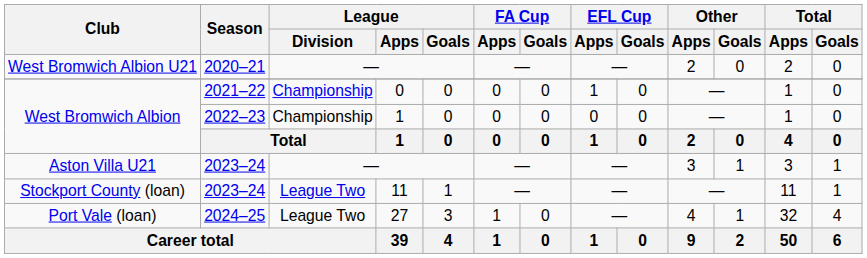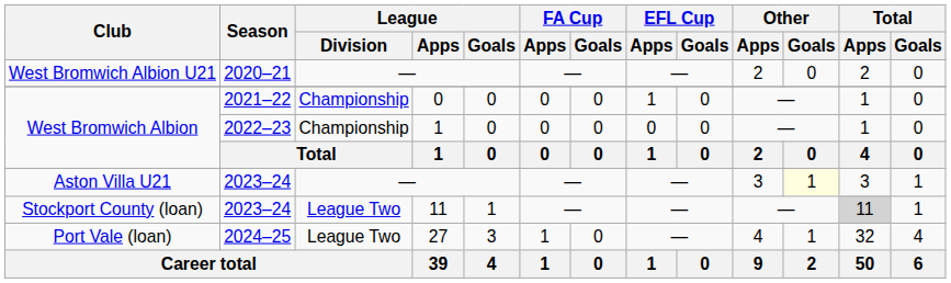Aston Villa U21 | Other / Goals: no background -> lightyellow background
Stockport County (loan) | Total / Apps: no background -> lightgrey background
